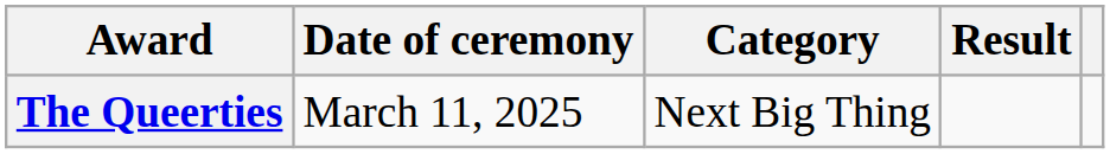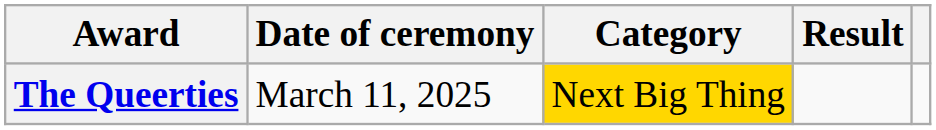The Queerties | Category: no background -> gold background
